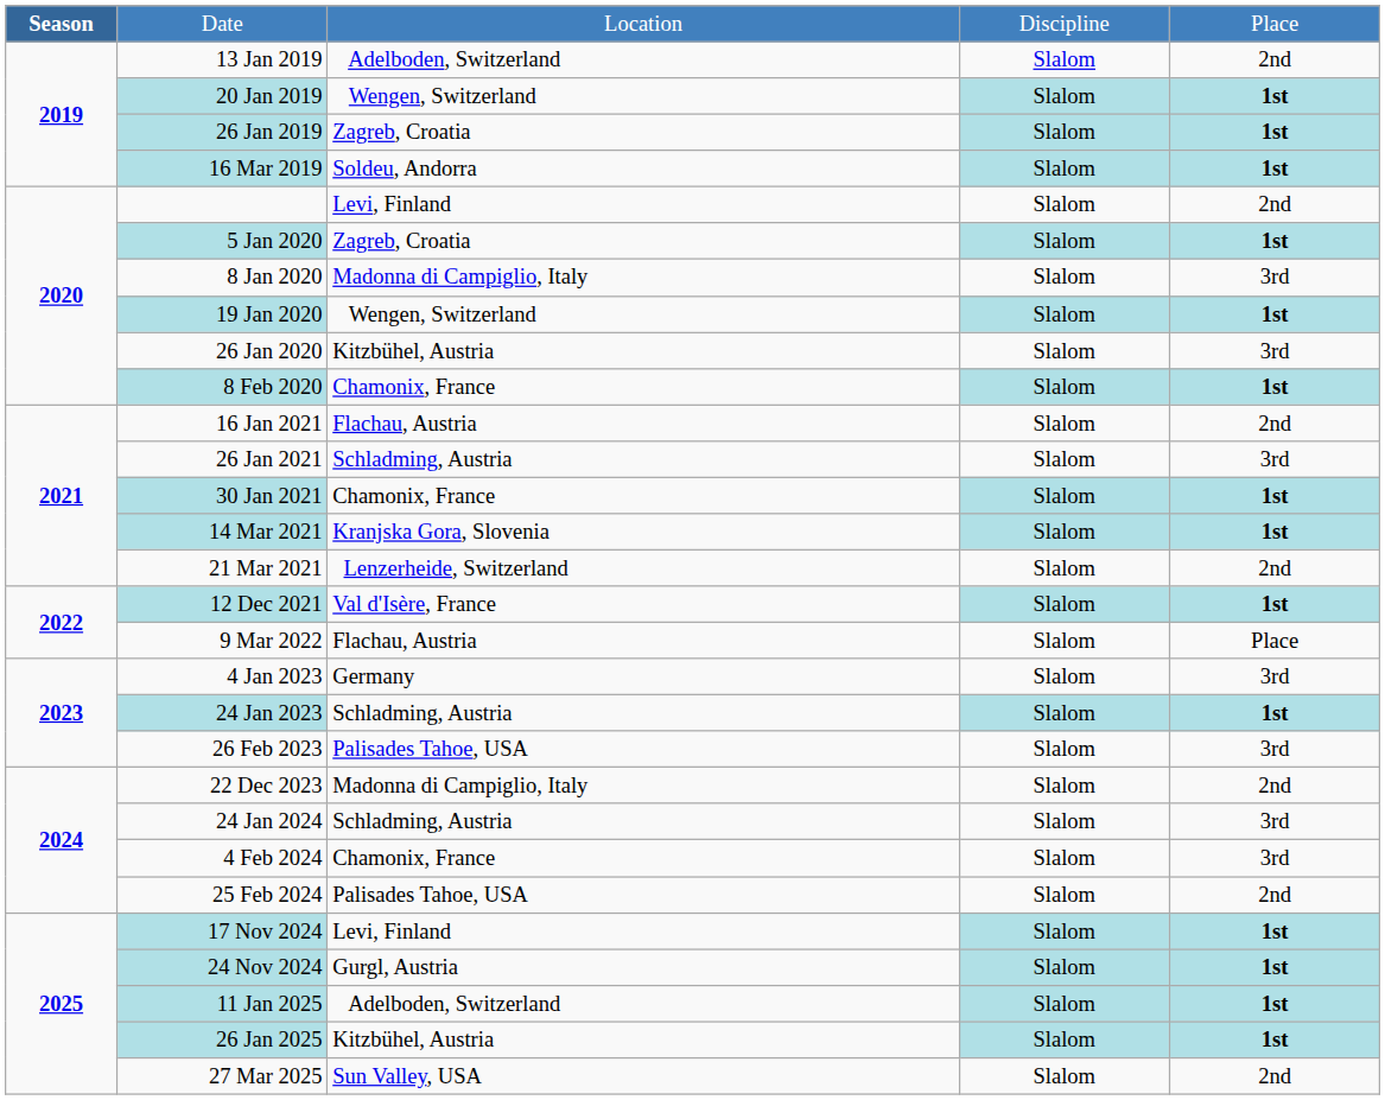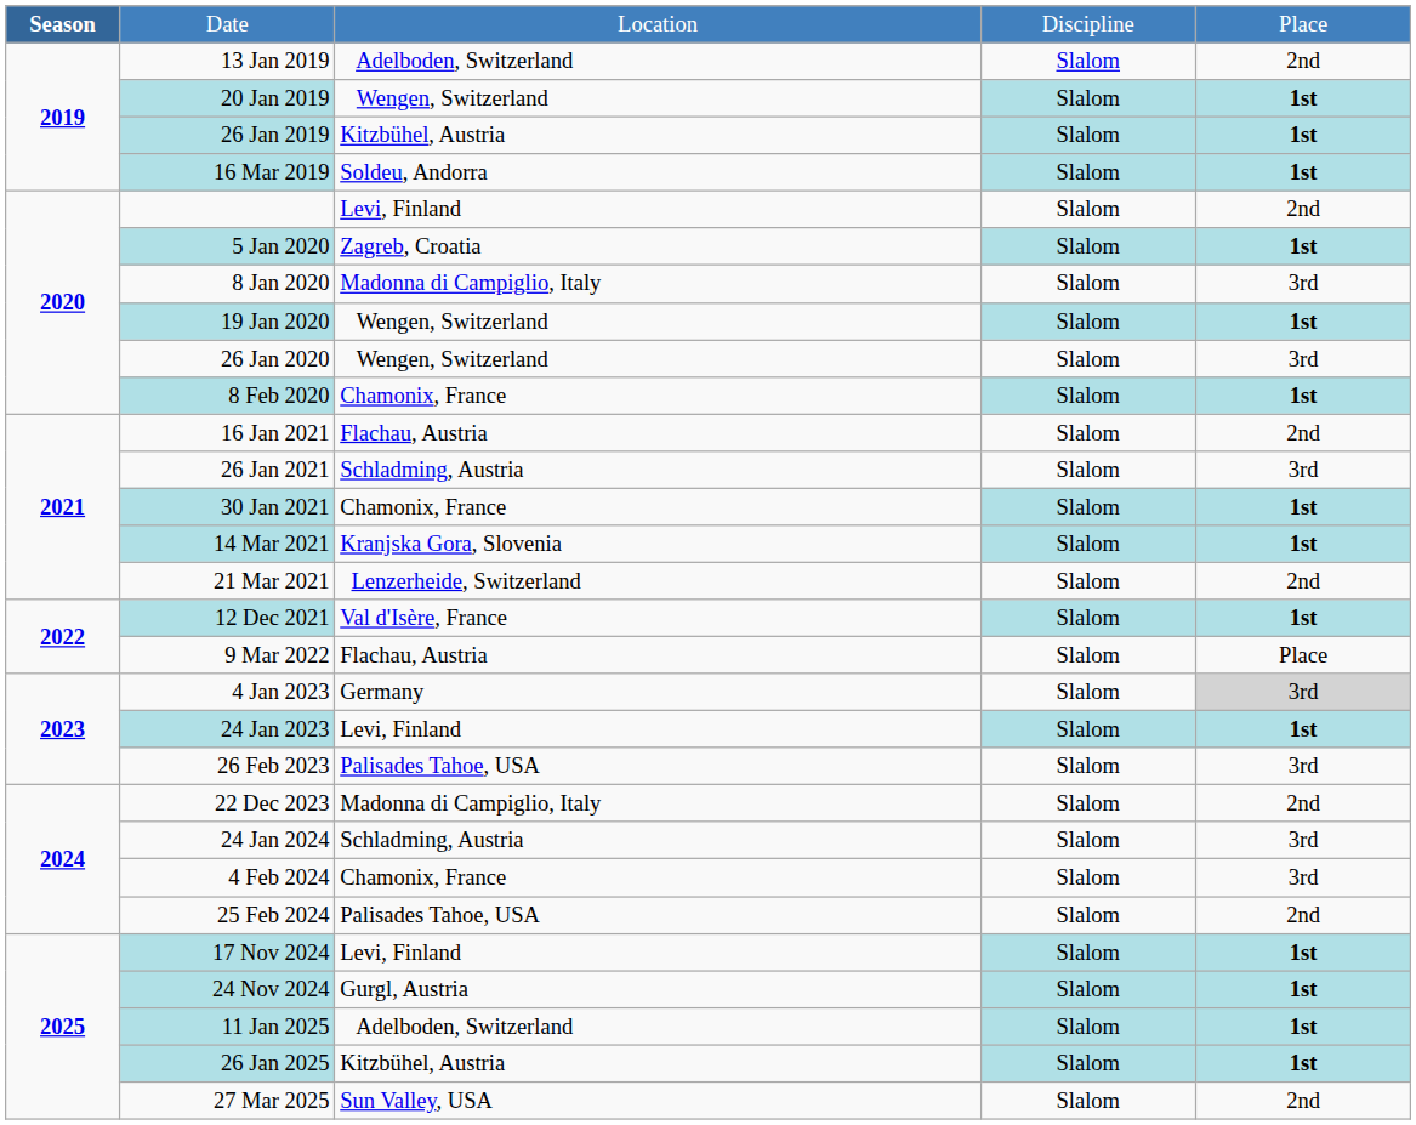26 Jan 2019 | column 3: Zagreb, Croatia -> Kitzbühel, Austria
26 Jan 2020 | column 3: Kitzbühel, Austria -> Wengen, Switzerland
4 Jan 2023 | column 5: no background -> lightgrey background
24 Jan 2023 | column 3: Schladming, Austria -> Levi, Finland
